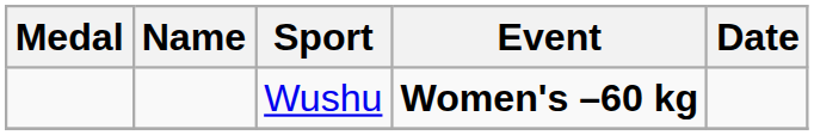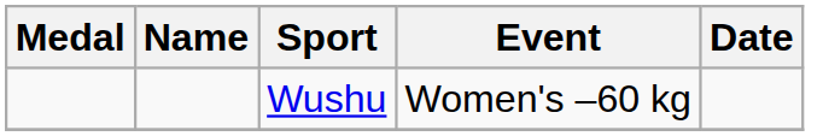Wushu | Event: bold -> normal
